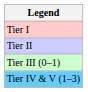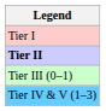row 3 | column 1: normal -> bold
